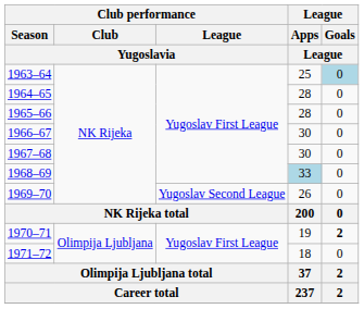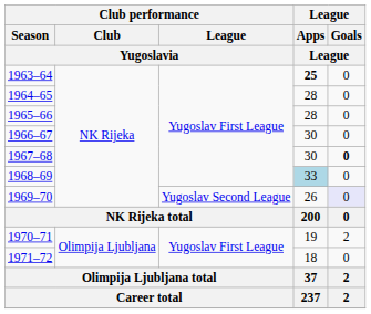1963–64 | League / Apps / League: normal -> bold
1963–64 | League / Goals / League: lightblue background -> no background
1967–68 | League / Goals / League: normal -> bold
1969–70 | League / Goals / League: no background -> lavender background
1970–71 | League / Goals / League: bold -> normal
